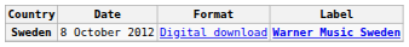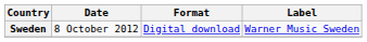Sweden | Label: bold -> normal
